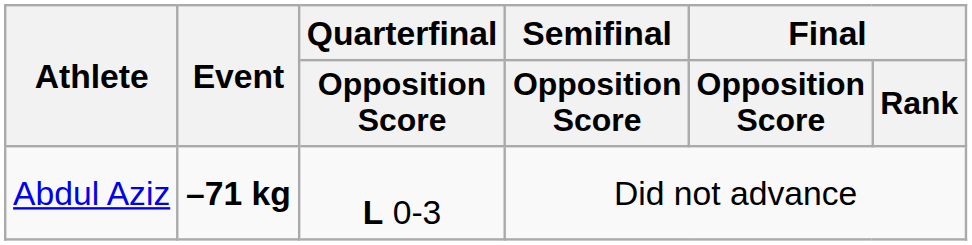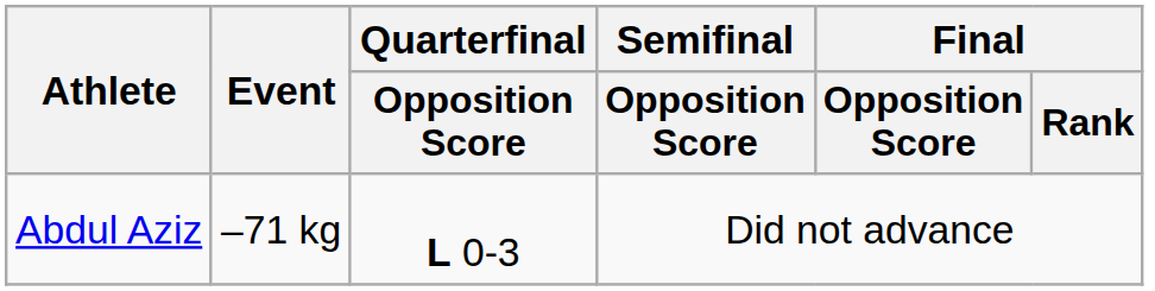Abdul Aziz | Event: bold -> normal
